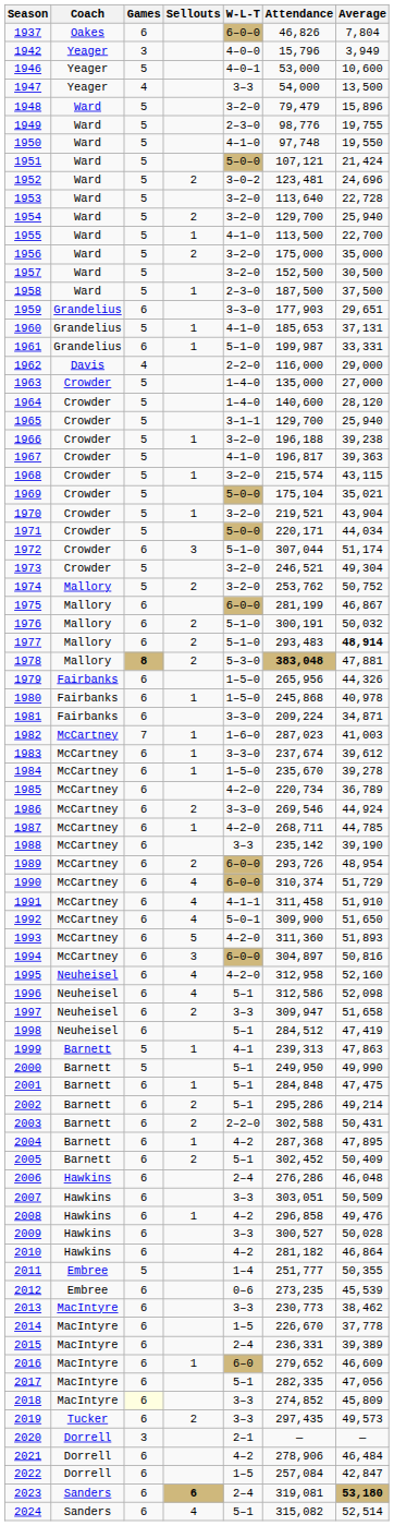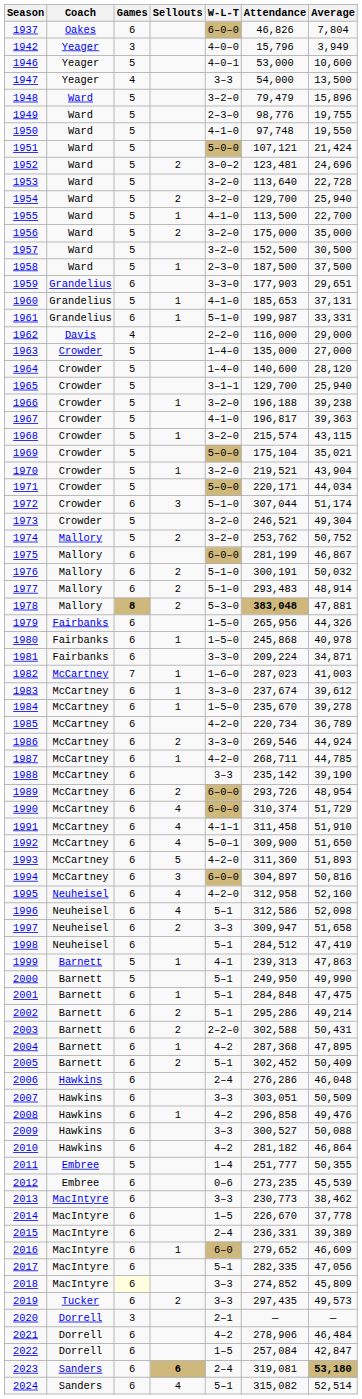1977 | Average: bold -> normal
2009 | Average: 50,028 -> 50,088
